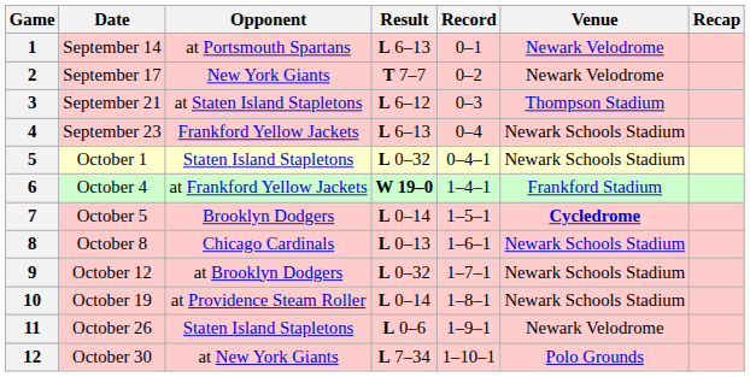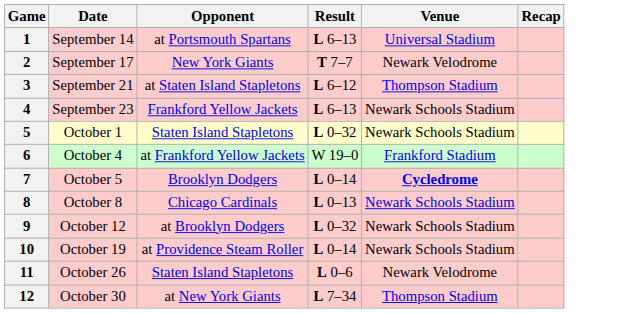- column: Record | 0–1 | 0–2 | 0–3 | 0–4 | 0–4–1 | 1–4–1 | 1–5–1 | 1–6–1 | 1–7–1 | 1–8–1 | 1–9–1 | 1–10–1
1 | Venue: Newark Velodrome -> Universal Stadium
6 | Result: bold -> normal
12 | Venue: Polo Grounds -> Thompson Stadium
